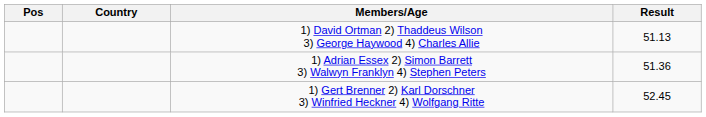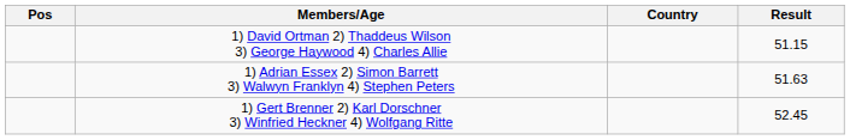columns swapped: Country <-> Members/Age
row 2 | Result: 51.13 -> 51.15
row 3 | Result: 51.36 -> 51.63
